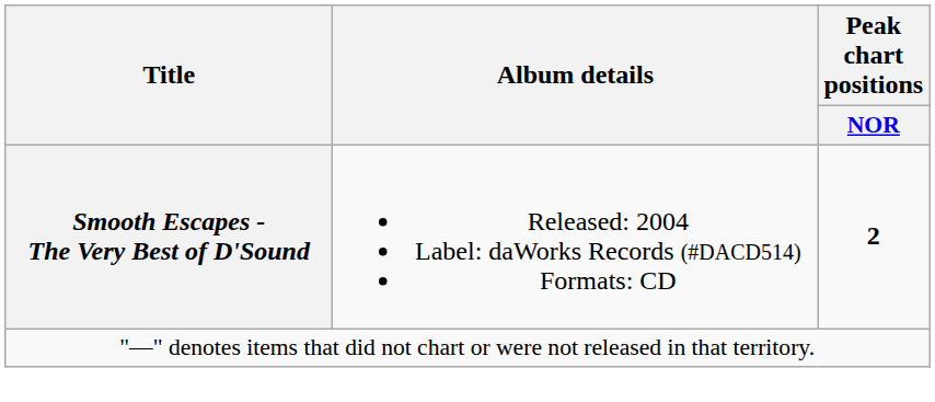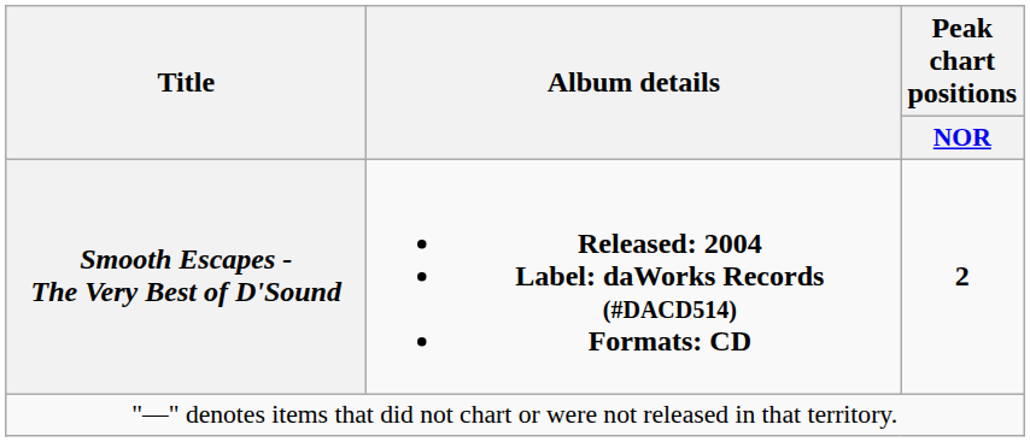Smooth Escapes - The Very Best of D'Sound | Album details: normal -> bold
